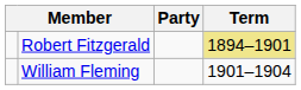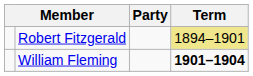William Fleming | Term: normal -> bold
